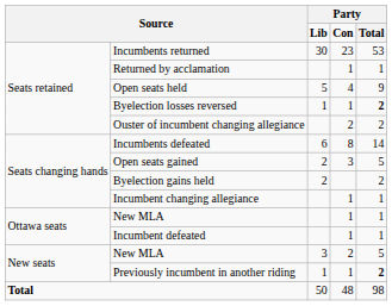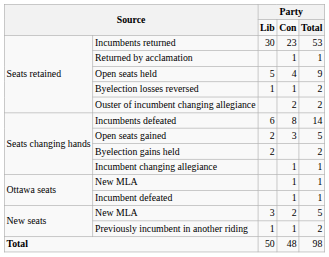Byelection losses reversed | column 5: bold -> normal
Previously incumbent in another riding | column 5: bold -> normal
